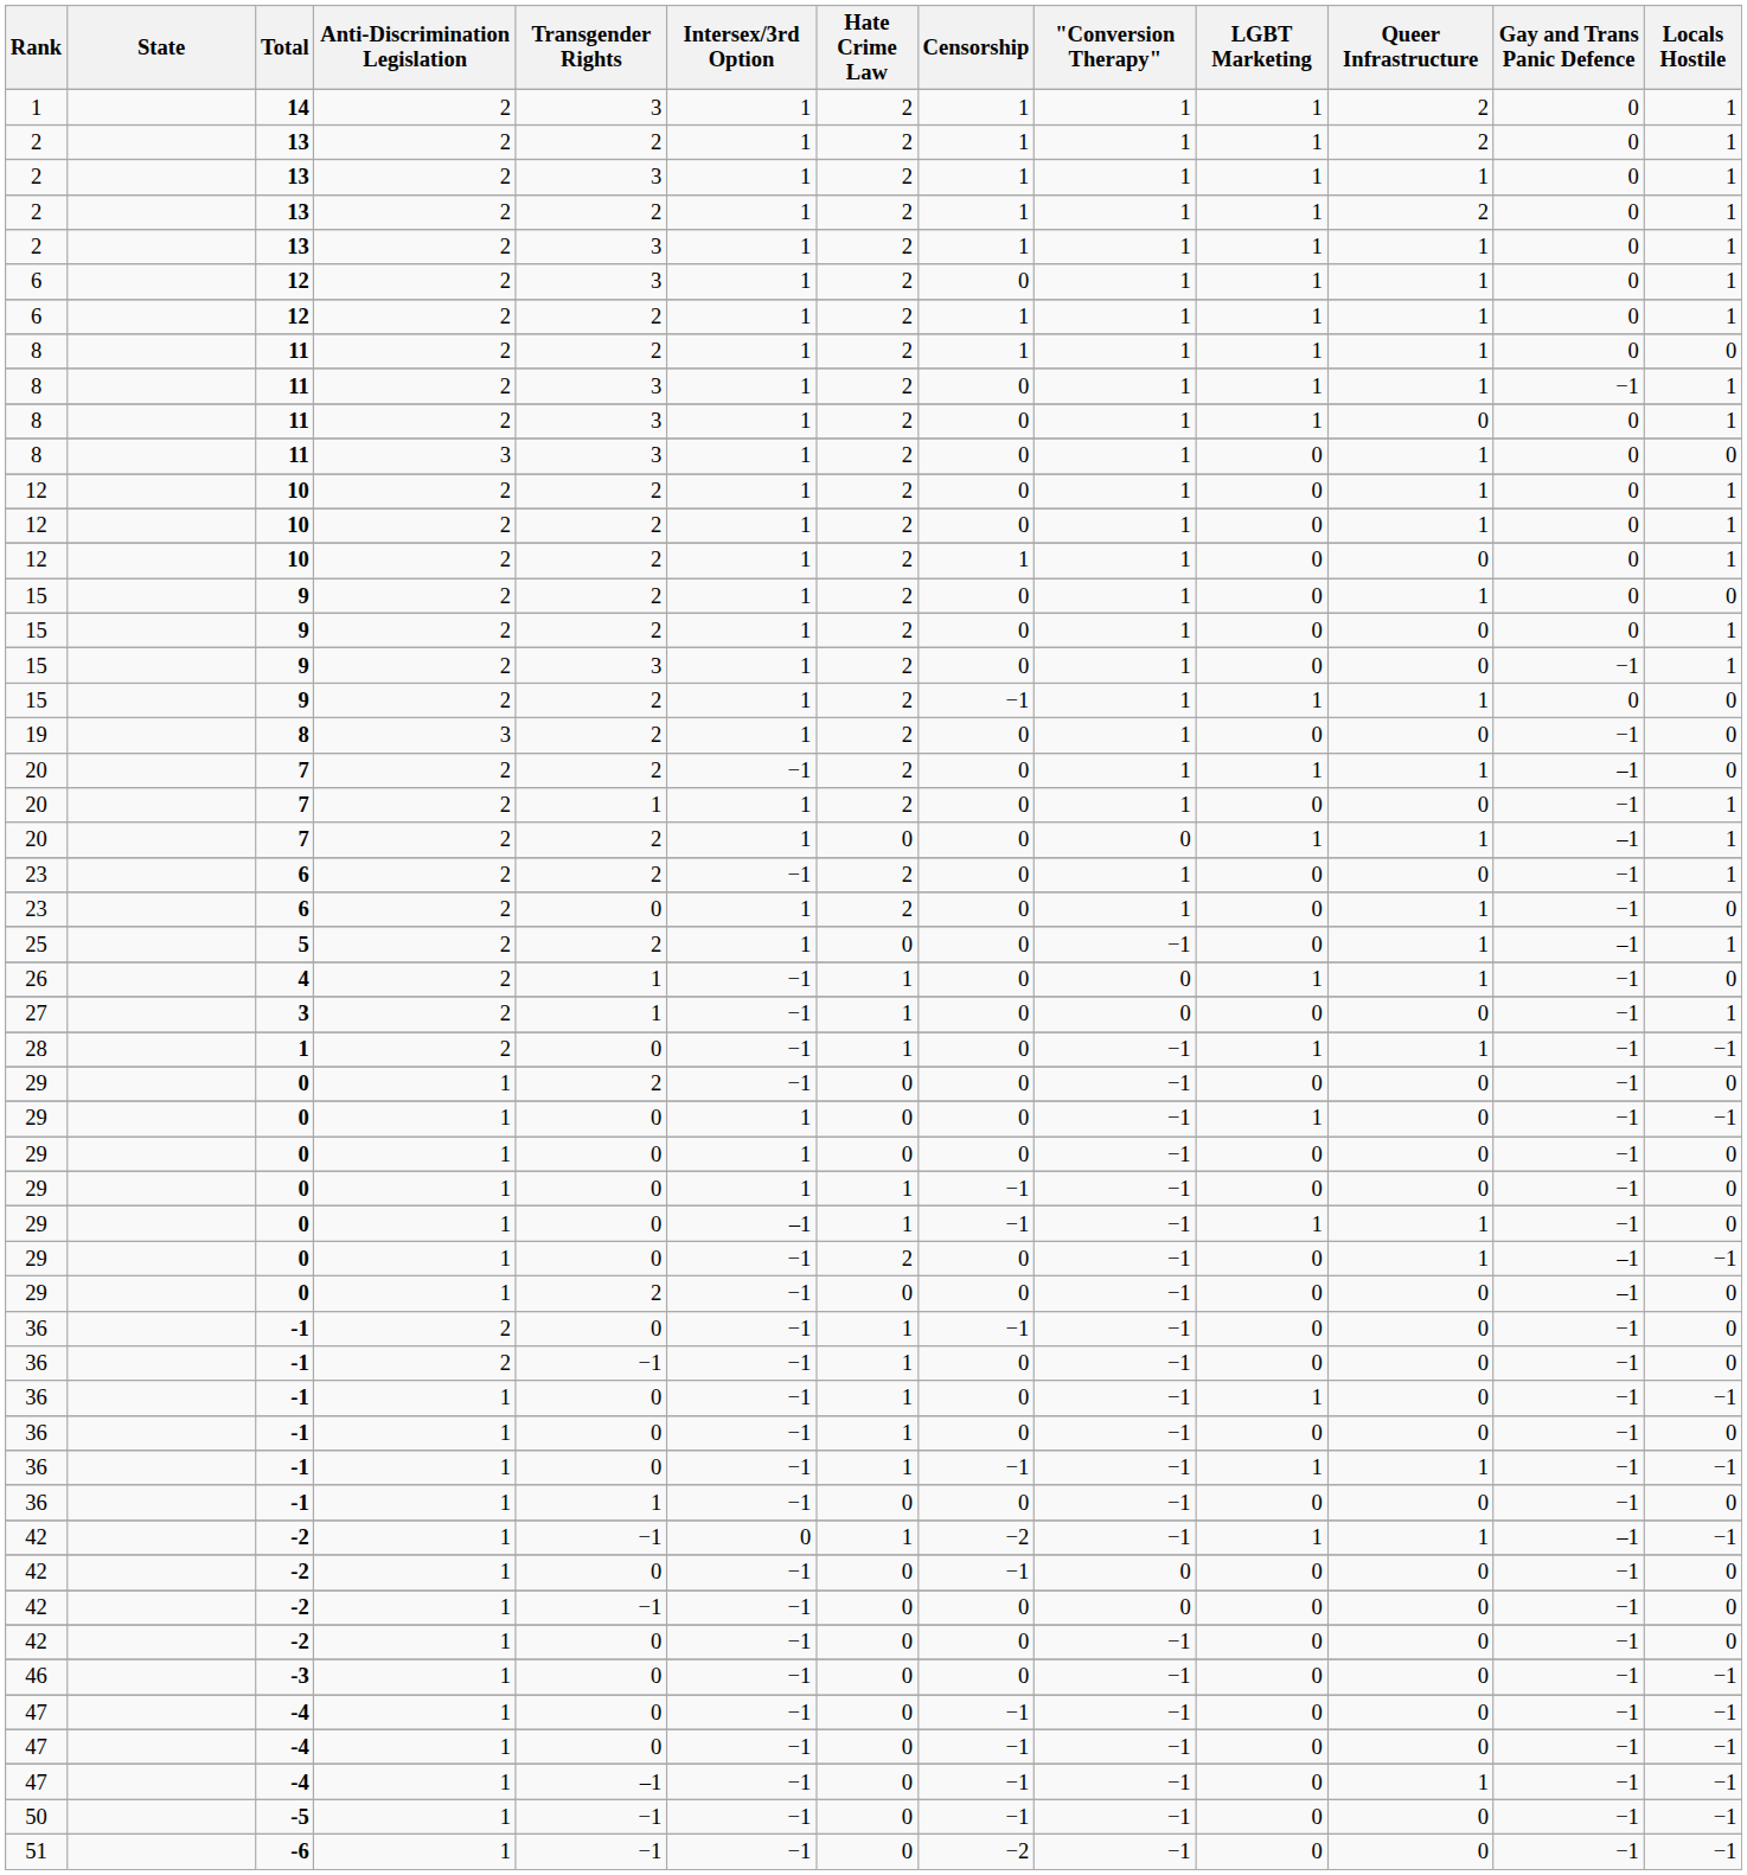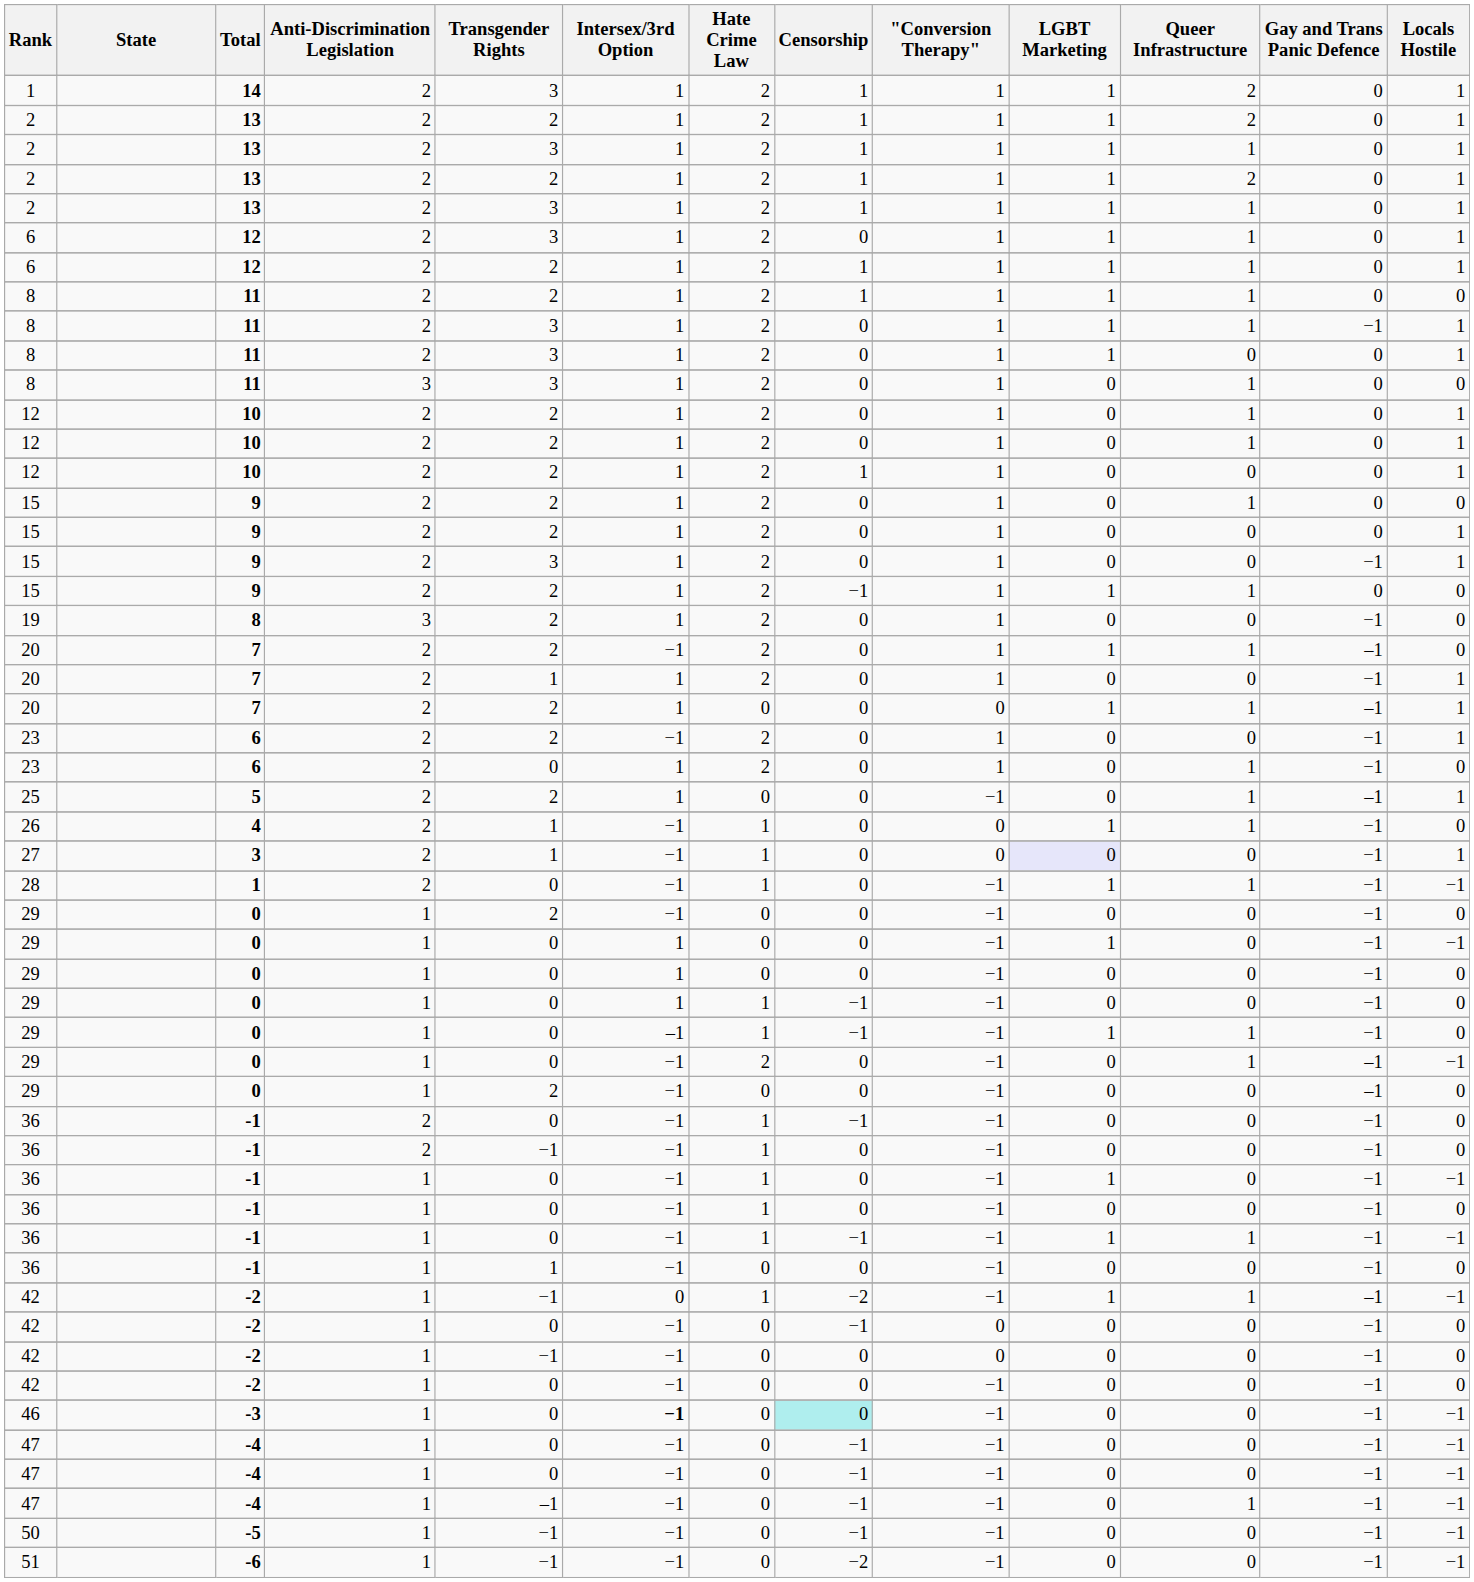27 | LGBT Marketing: no background -> lavender background
46 | Intersex/3rd Option: normal -> bold
46 | Censorship: no background -> paleturquoise background
